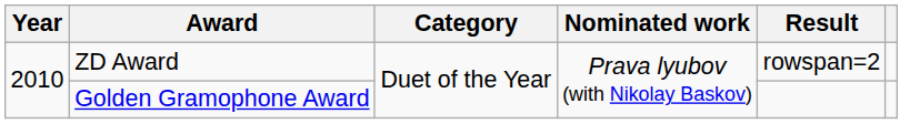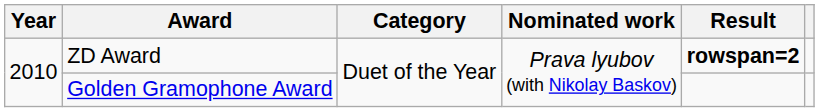ZD Award | Result: normal -> bold
